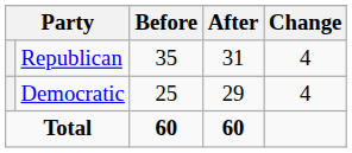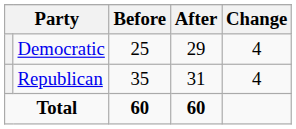rows swapped: Republican <-> Democratic
